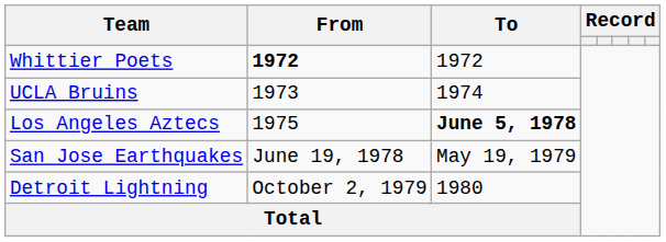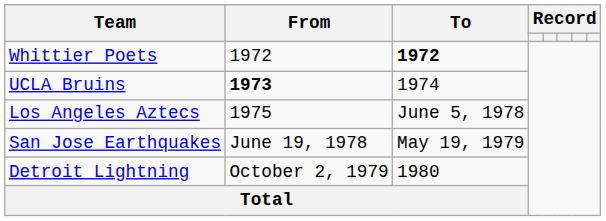Whittier Poets | From: bold -> normal
Whittier Poets | To: normal -> bold
UCLA Bruins | From: normal -> bold
Los Angeles Aztecs | To: bold -> normal
